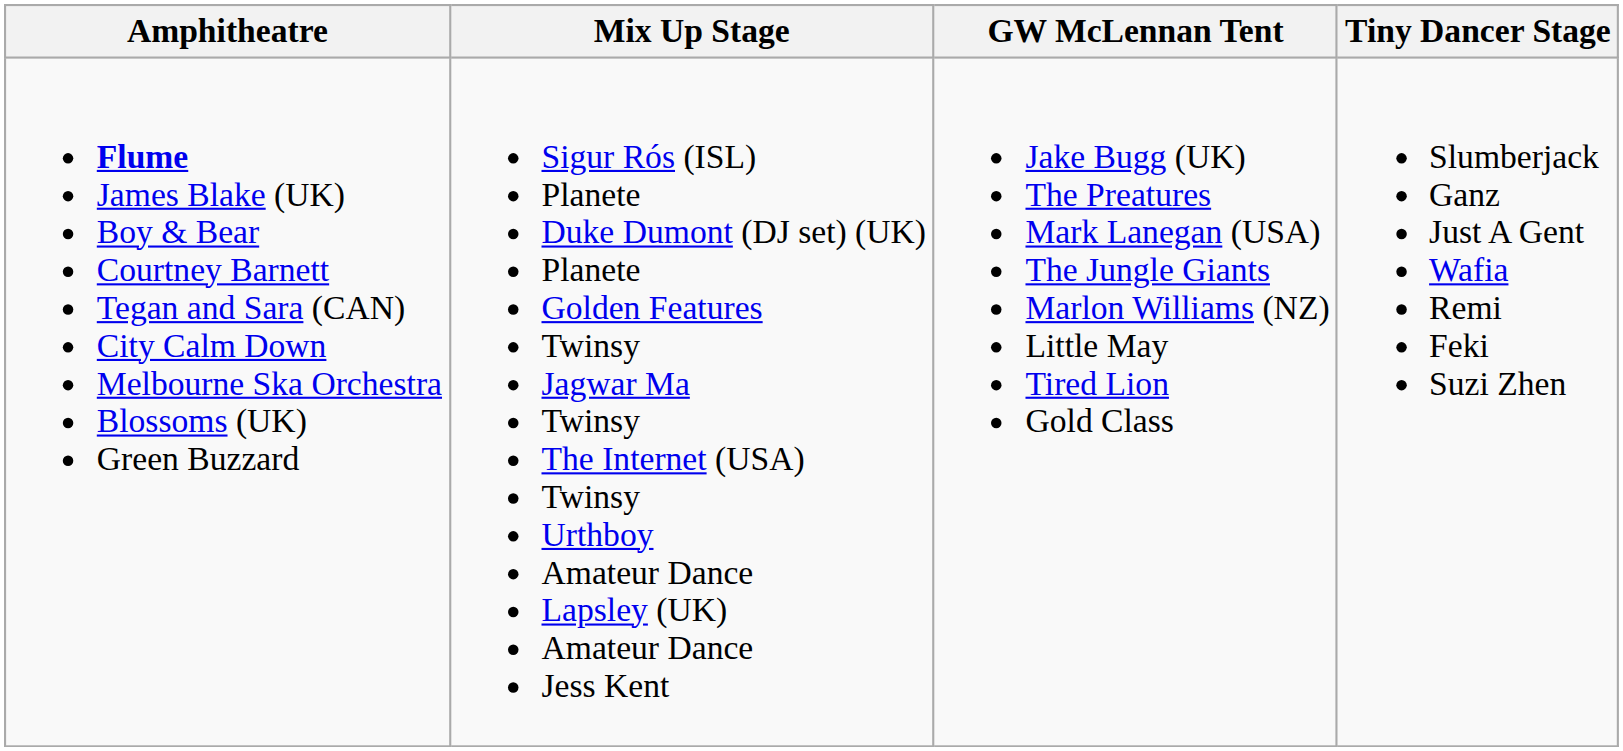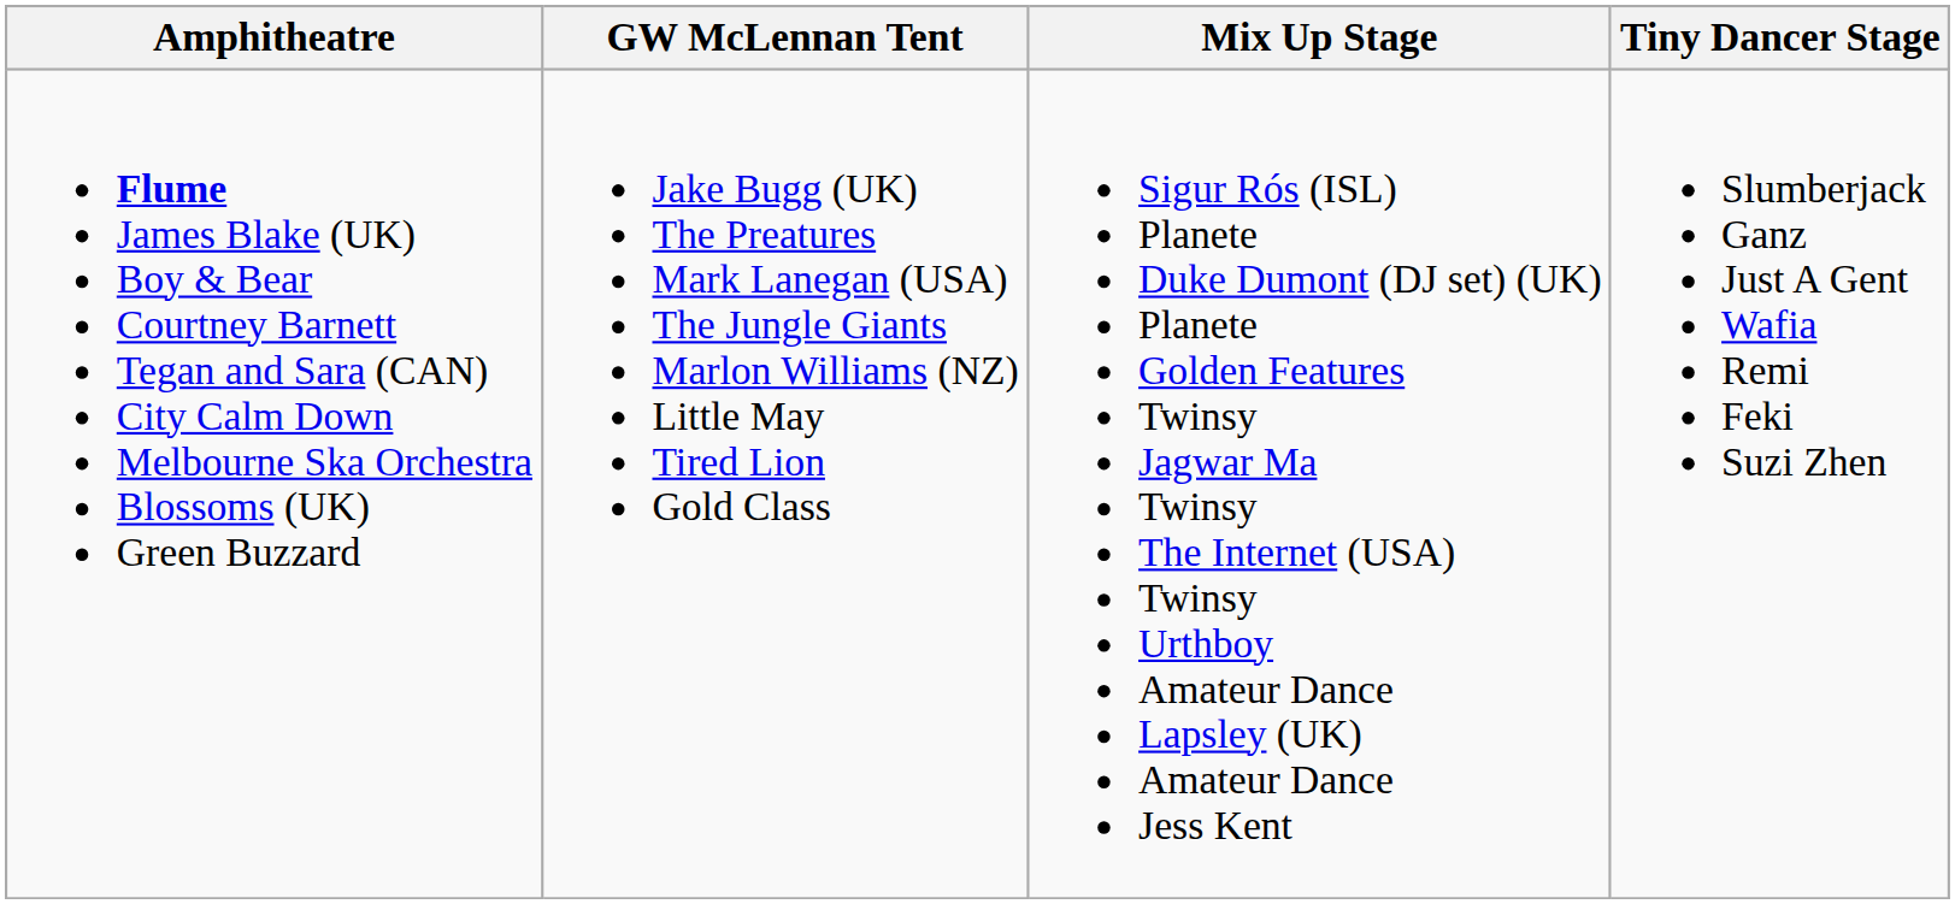columns swapped: Mix Up Stage <-> GW McLennan Tent
